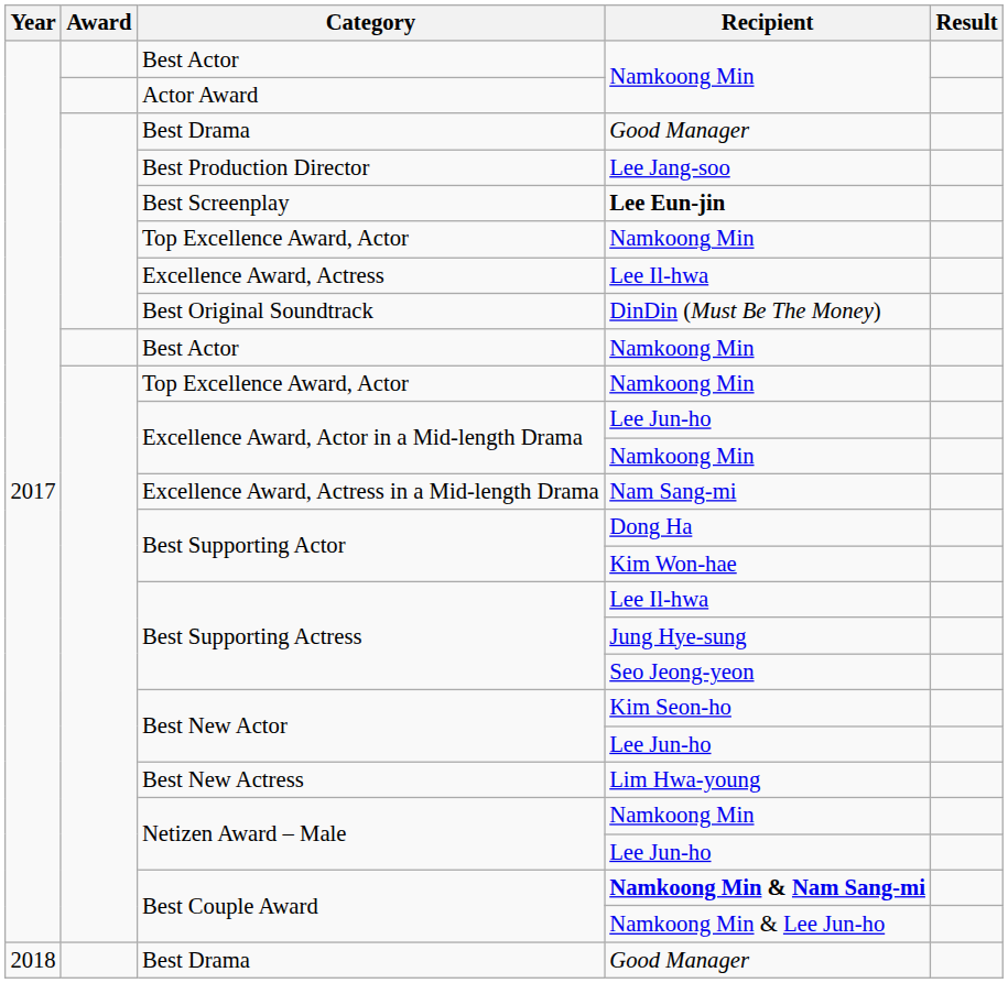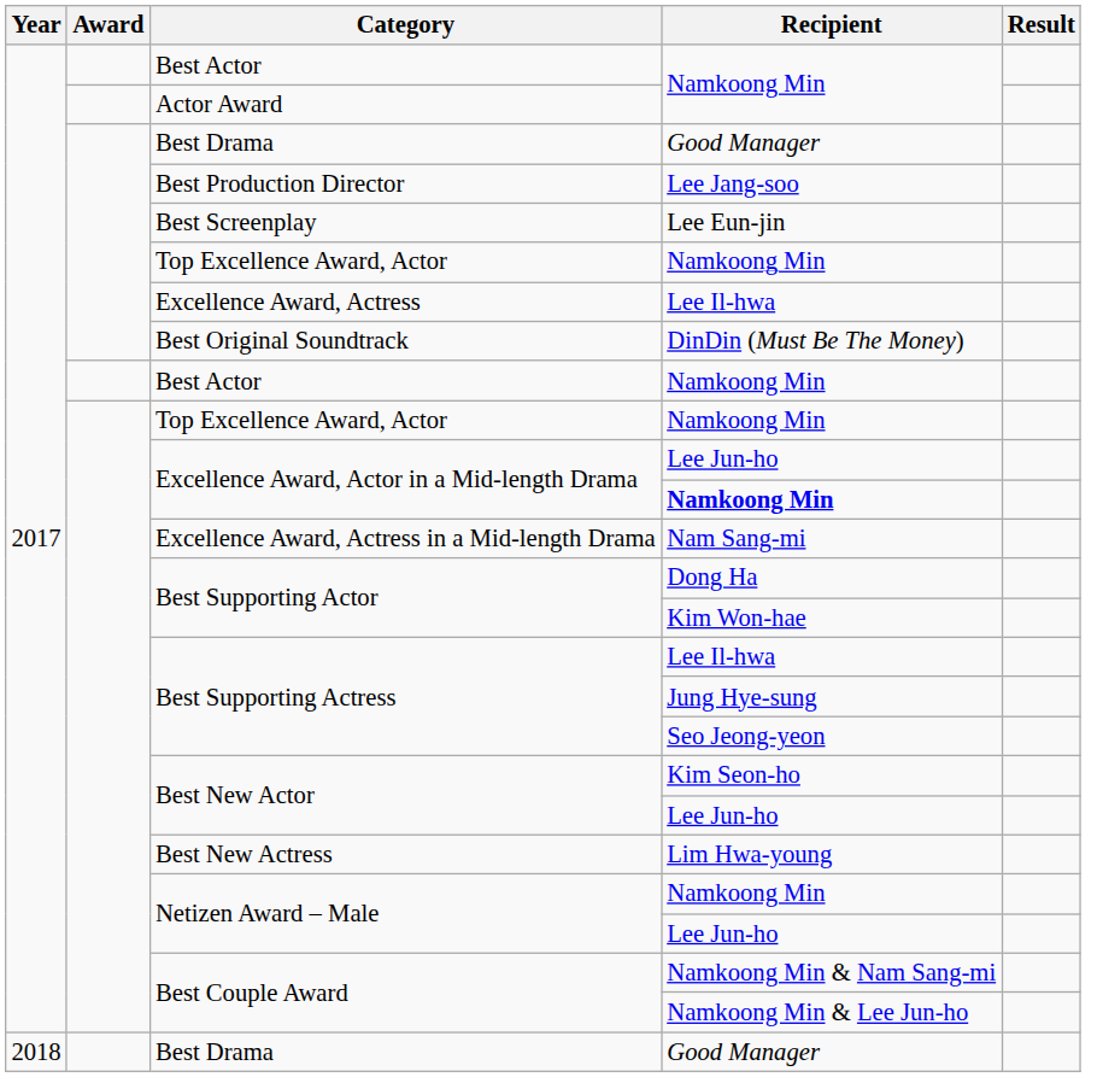Best Screenplay | Recipient: bold -> normal
Excellence Award, Actor in a Mid-length Drama / Namkoong Min | Recipient: normal -> bold
Best Couple Award / Namkoong Min & Nam Sang-mi | Recipient: bold -> normal
